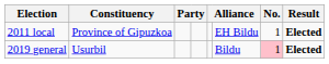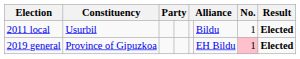2011 local | Constituency: Province of Gipuzkoa -> Usurbil
2011 local | column 6: EH Bildu -> Bildu
2019 general | Constituency: Usurbil -> Province of Gipuzkoa
2019 general | column 6: Bildu -> EH Bildu
